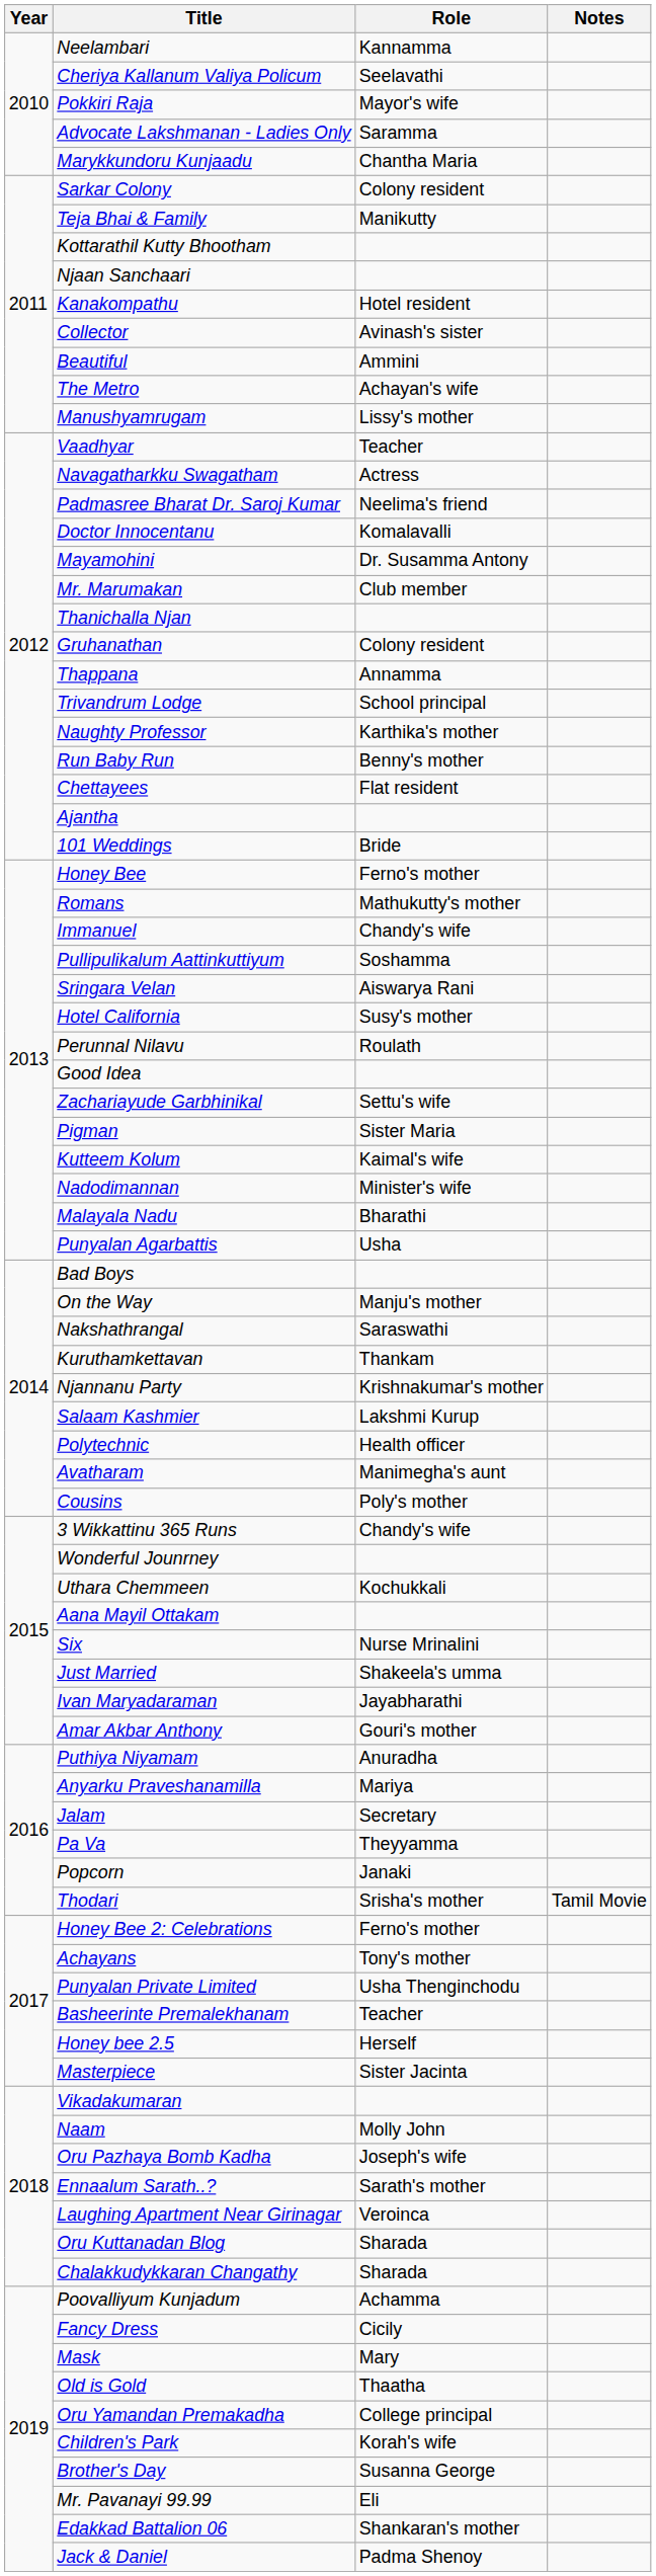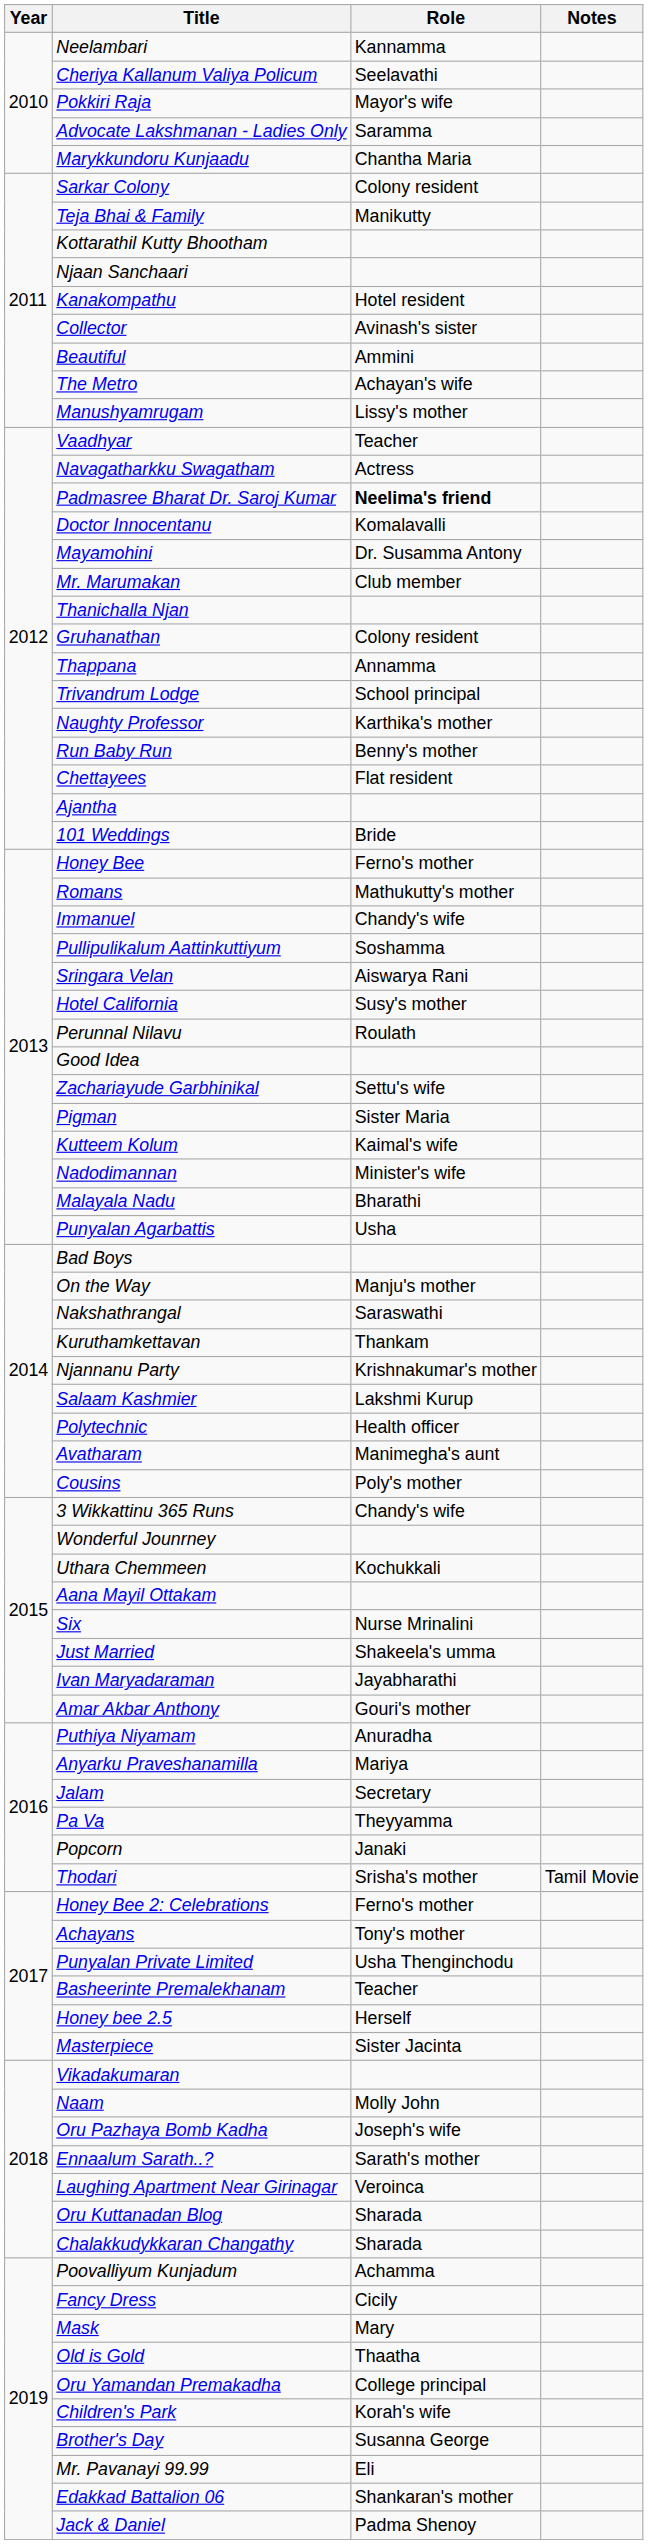Padmasree Bharat Dr. Saroj Kumar | Role: normal -> bold
